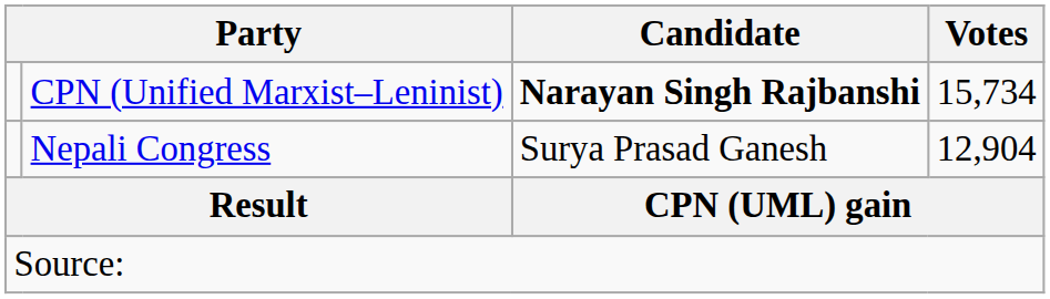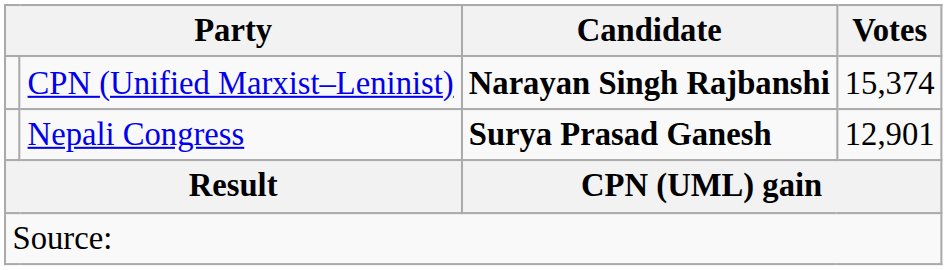CPN (Unified Marxist–Leninist) | Votes: 15,734 -> 15,374
Nepali Congress | Candidate: normal -> bold
Nepali Congress | Votes: 12,904 -> 12,901
